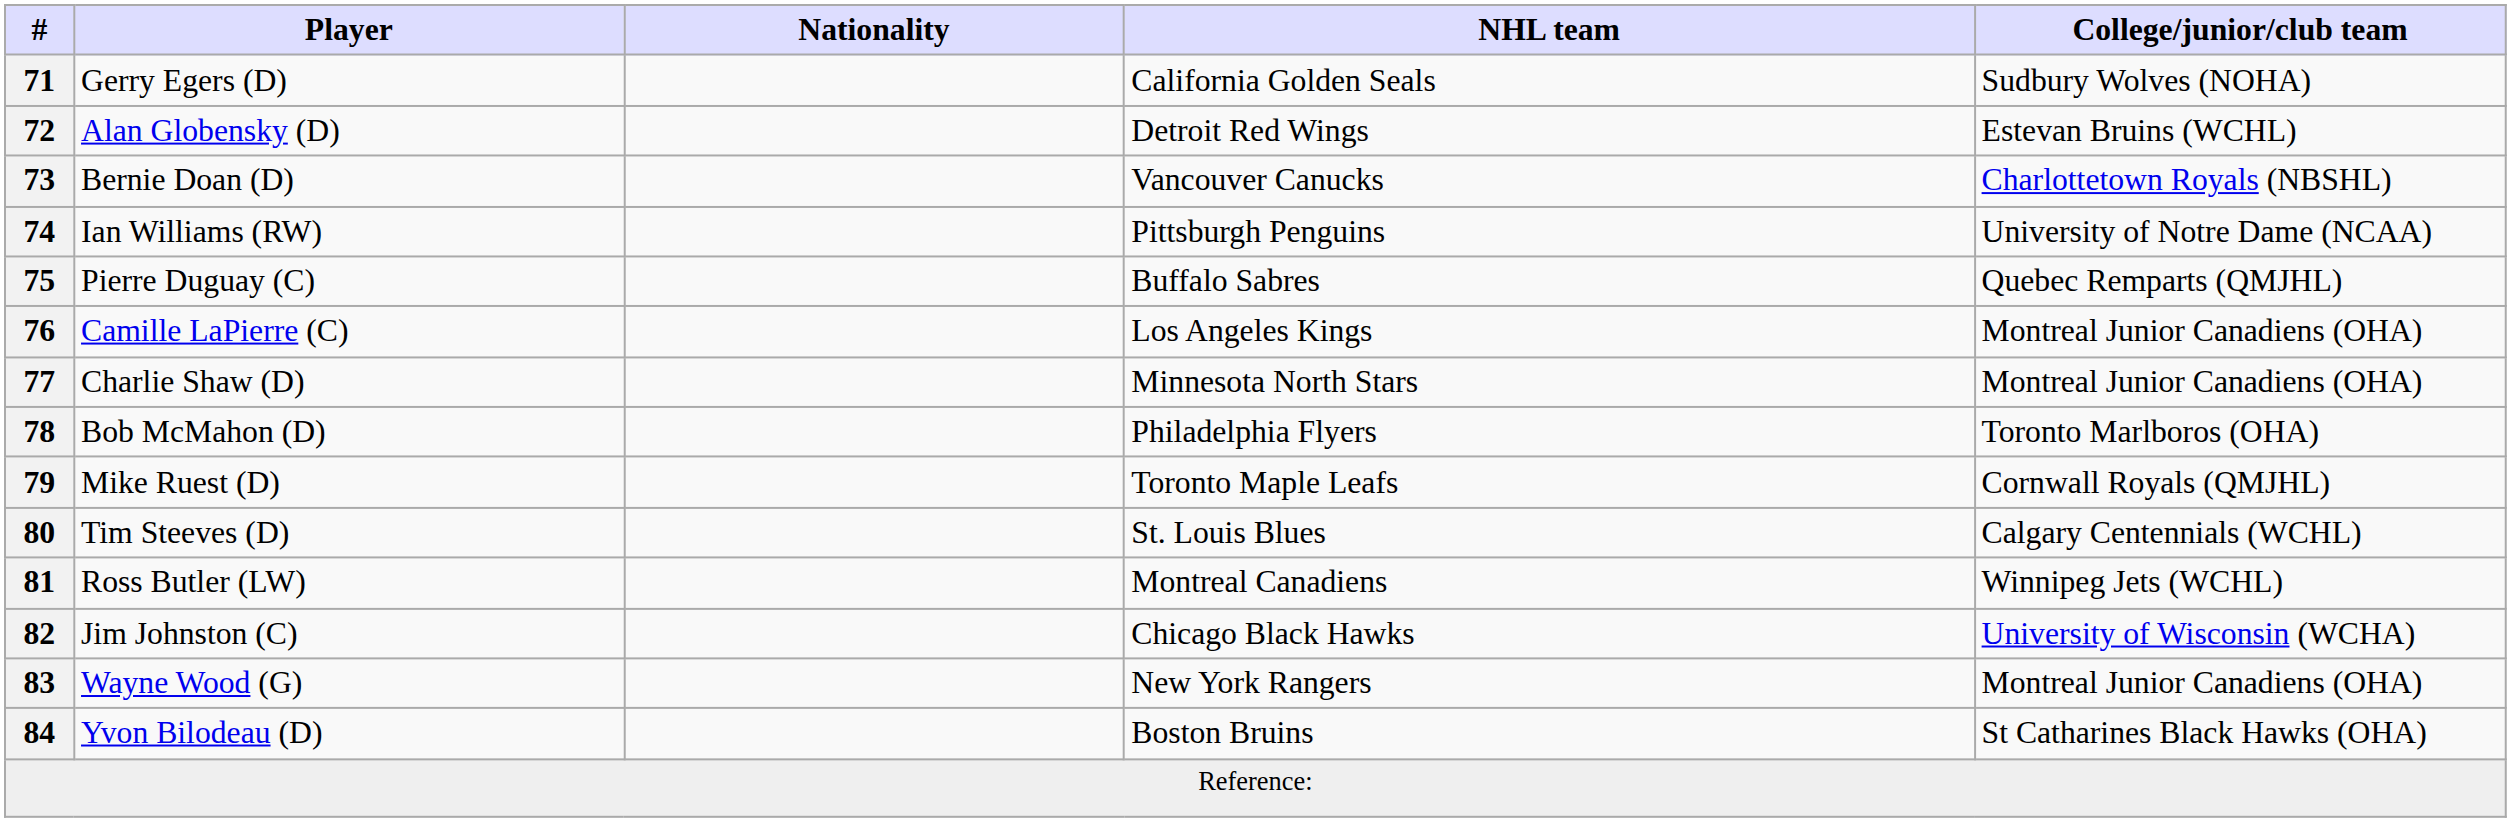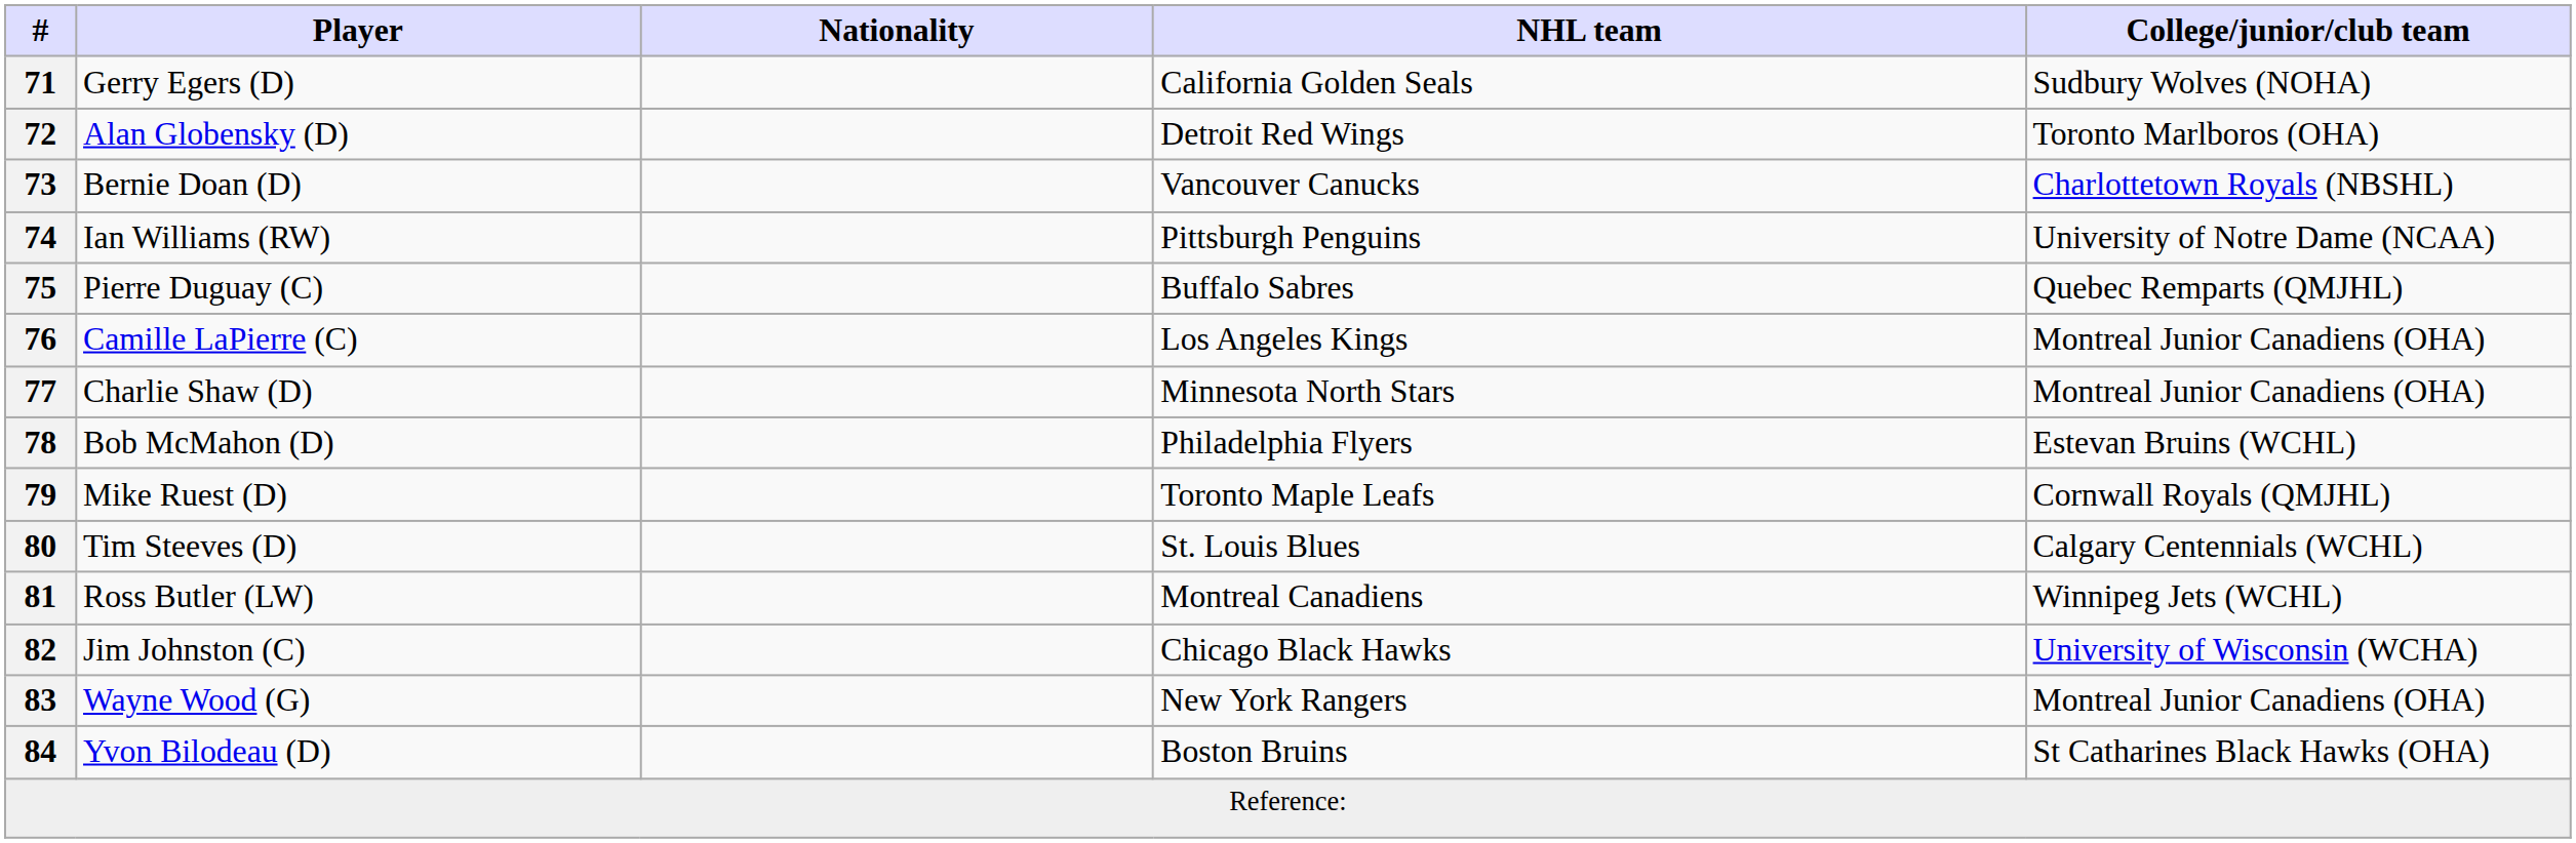72 | College/junior/club team: Estevan Bruins (WCHL) -> Toronto Marlboros (OHA)
78 | College/junior/club team: Toronto Marlboros (OHA) -> Estevan Bruins (WCHL)
